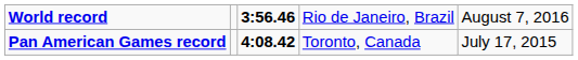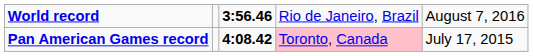Pan American Games record | column 4: no background -> pink background
